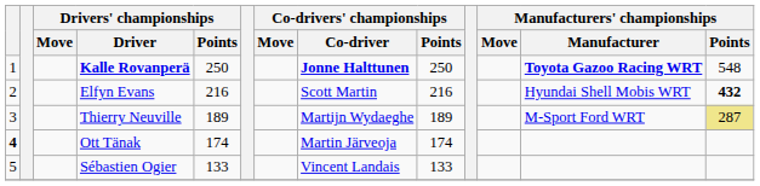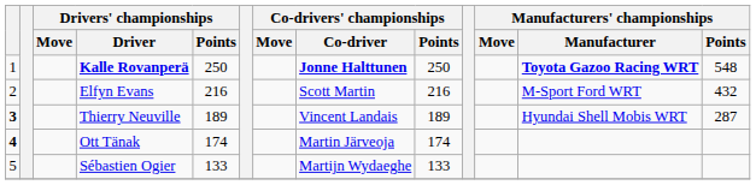Elfyn Evans | Manufacturers' championships / Manufacturer: Hyundai Shell Mobis WRT -> M-Sport Ford WRT
Elfyn Evans | Manufacturers' championships / Points: bold -> normal
Thierry Neuville | column 1: normal -> bold
Thierry Neuville | Co-drivers' championships / Co-driver: Martijn Wydaeghe -> Vincent Landais
Thierry Neuville | Manufacturers' championships / Manufacturer: M-Sport Ford WRT -> Hyundai Shell Mobis WRT
Thierry Neuville | Manufacturers' championships / Points: khaki background -> no background
Sébastien Ogier | Co-drivers' championships / Co-driver: Vincent Landais -> Martijn Wydaeghe
